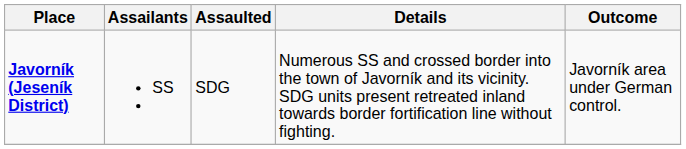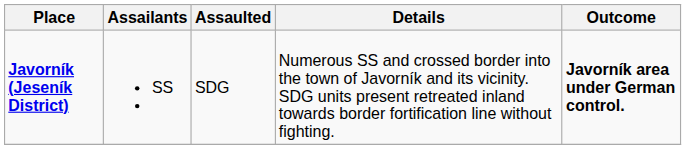Javorník (Jeseník District) | Outcome: normal -> bold
